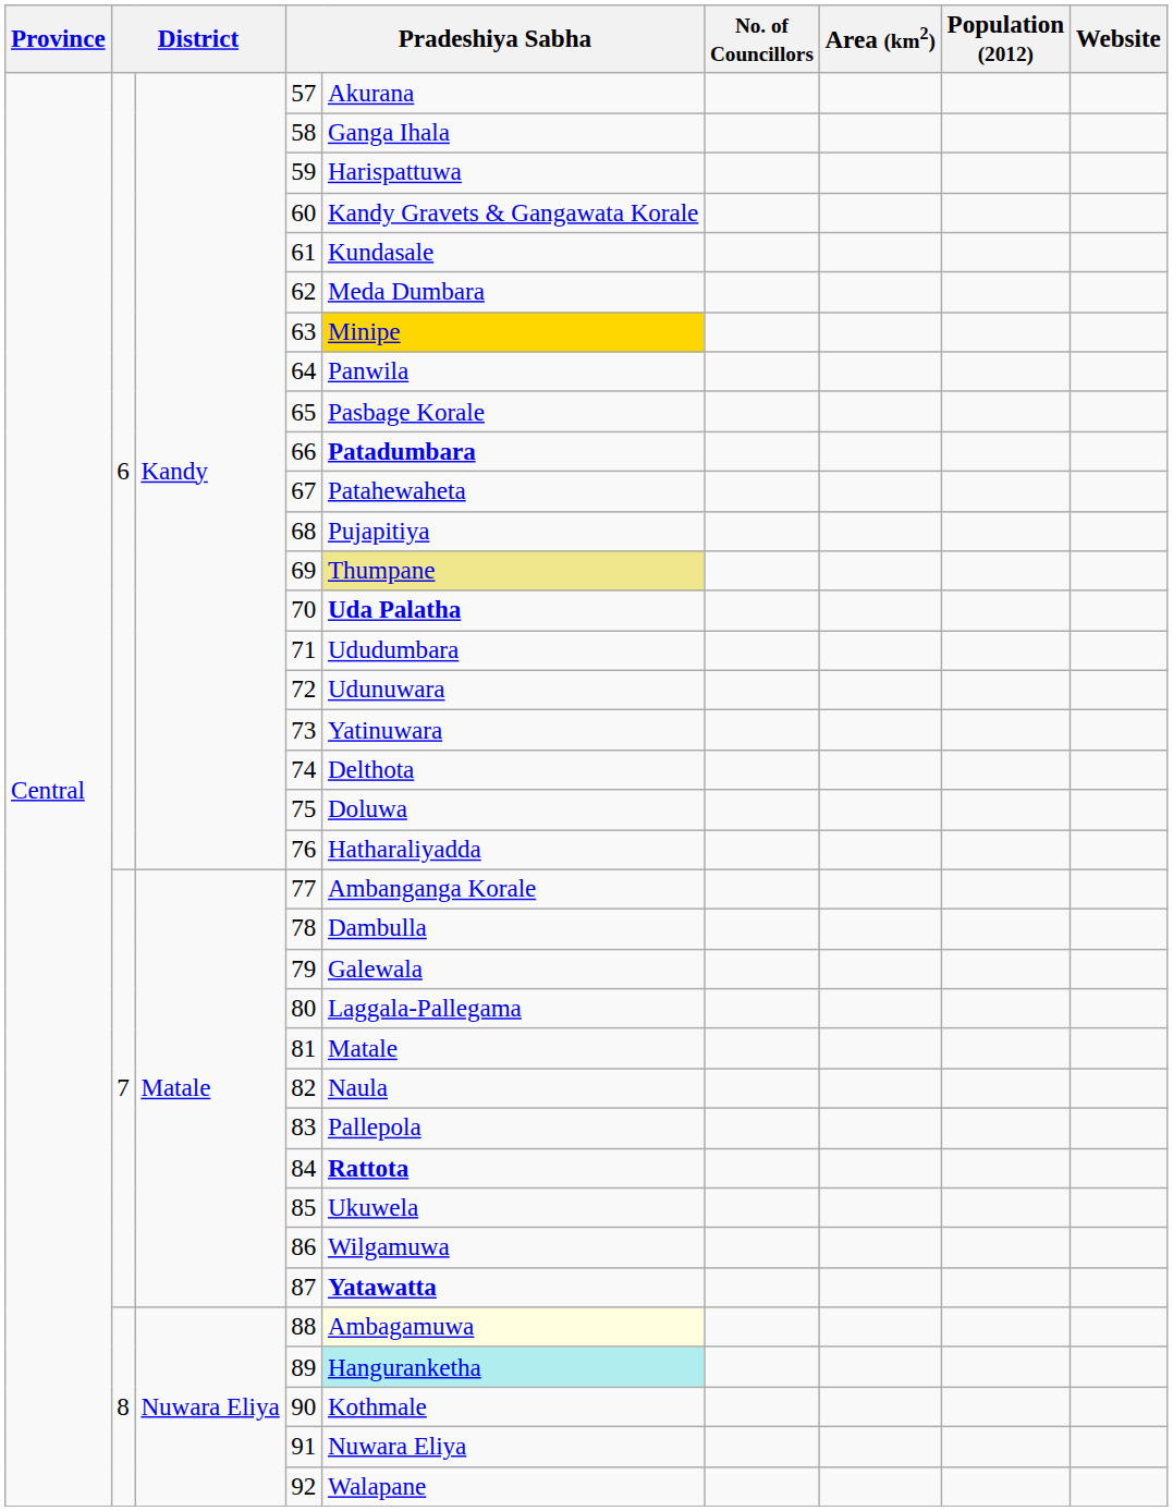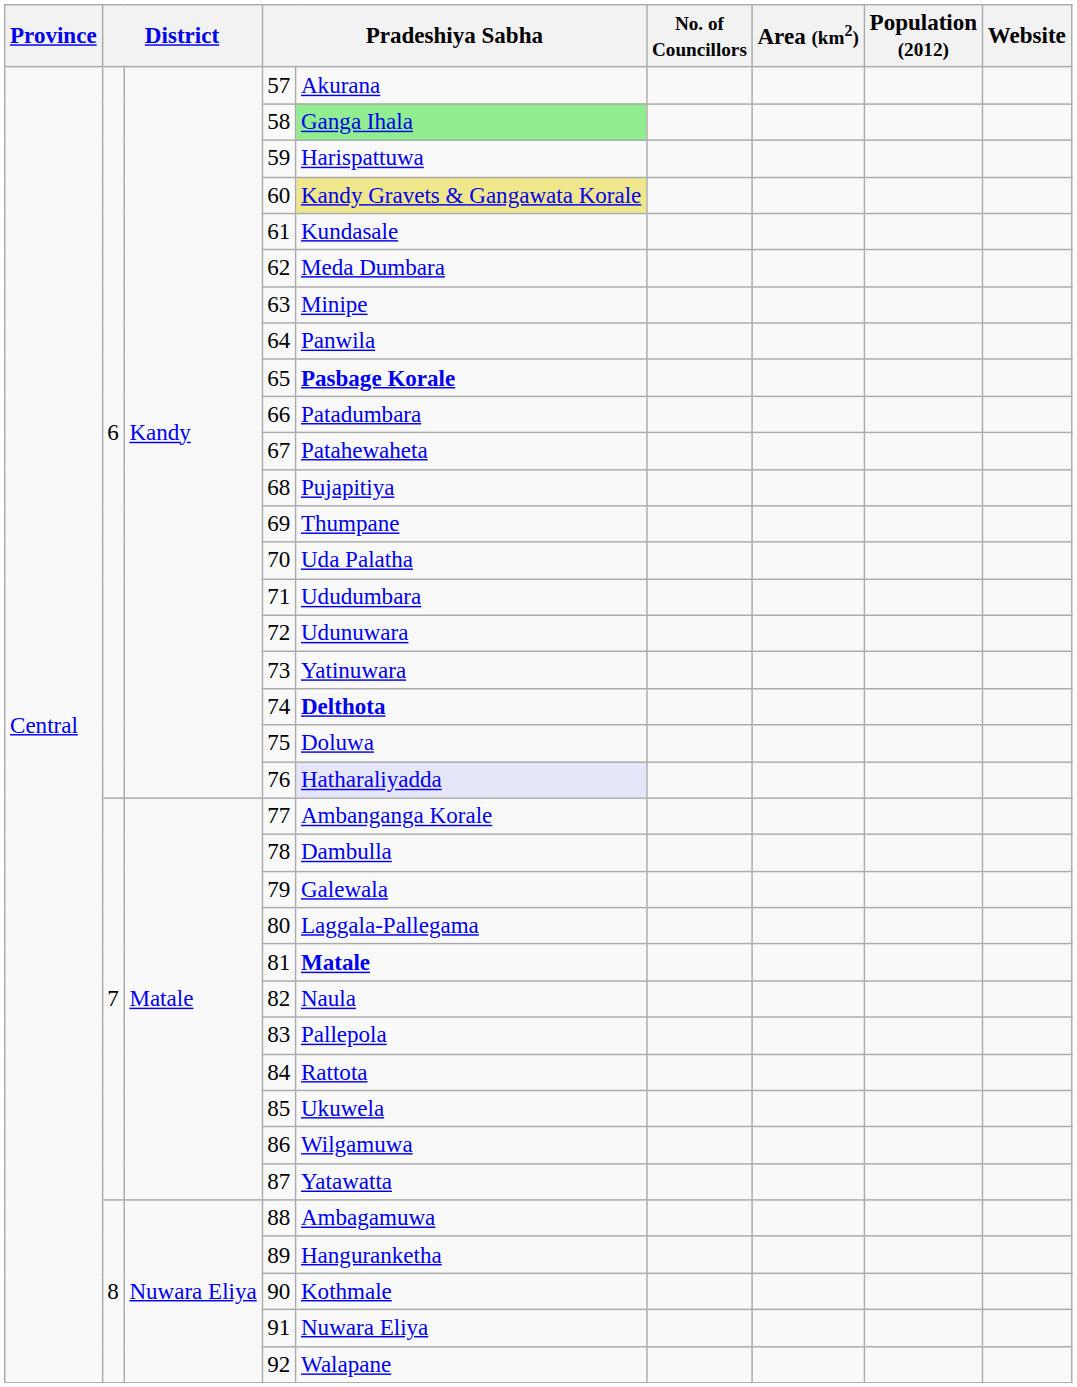58 | column 5: no background -> lightgreen background
60 | column 5: no background -> khaki background
63 | column 5: gold background -> no background
65 | column 5: normal -> bold
66 | column 5: bold -> normal
69 | column 5: khaki background -> no background
70 | column 5: bold -> normal
74 | column 5: normal -> bold
76 | column 5: no background -> lavender background
81 | column 5: normal -> bold
84 | column 5: bold -> normal
87 | column 5: bold -> normal
88 | column 5: lightyellow background -> no background
89 | column 5: paleturquoise background -> no background
